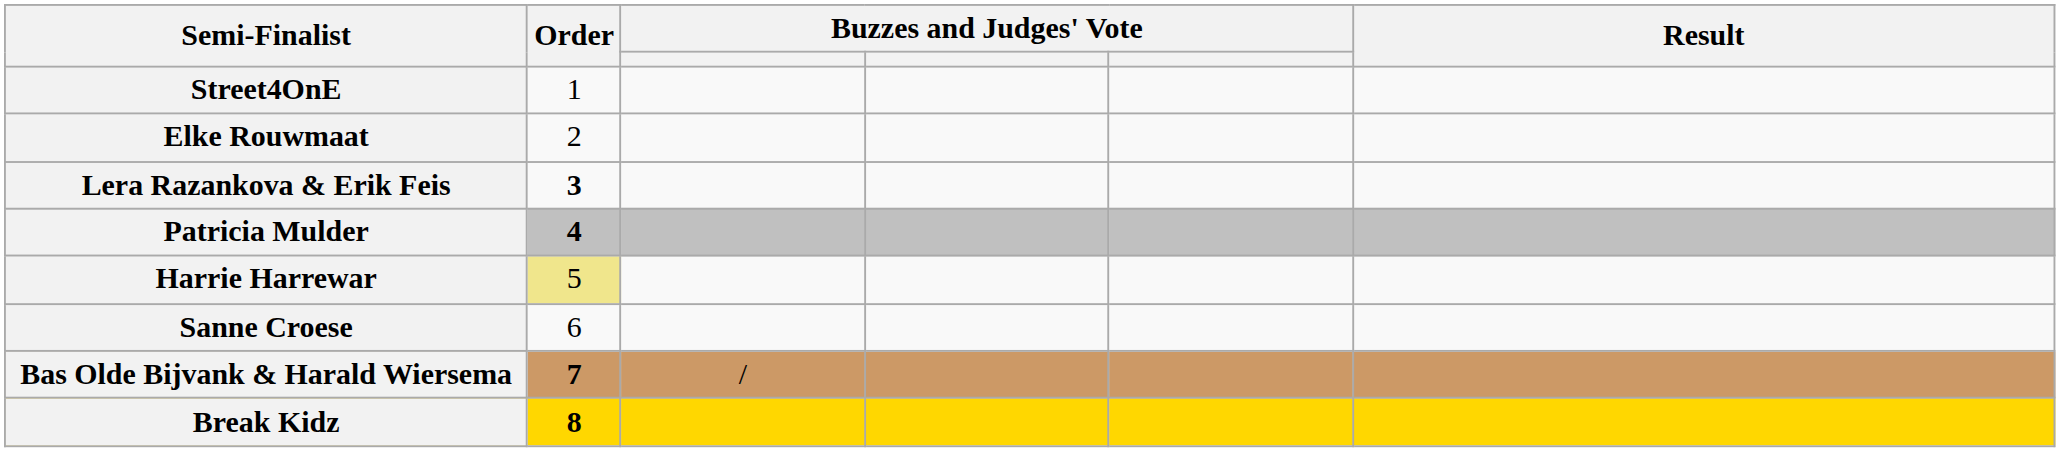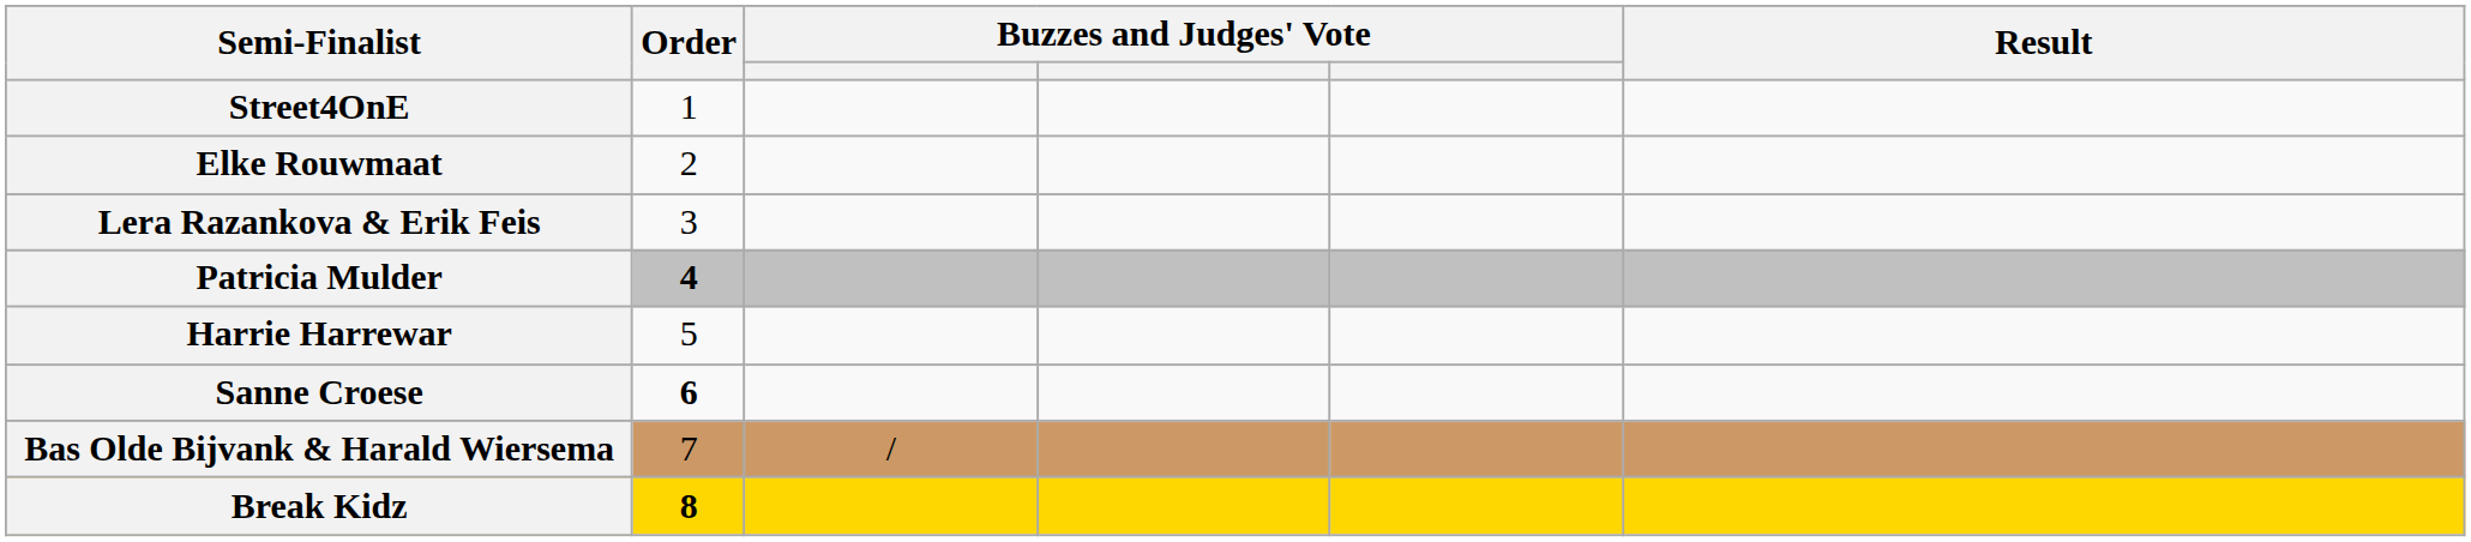Lera Razankova & Erik Feis | Order: bold -> normal
Harrie Harrewar | Order: khaki background -> no background
Sanne Croese | Order: normal -> bold
Bas Olde Bijvank & Harald Wiersema | Order: bold -> normal
